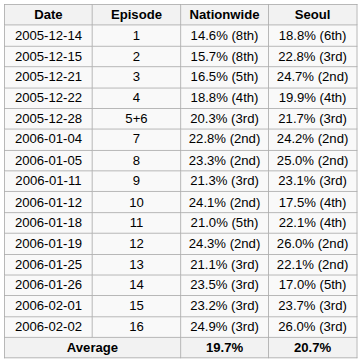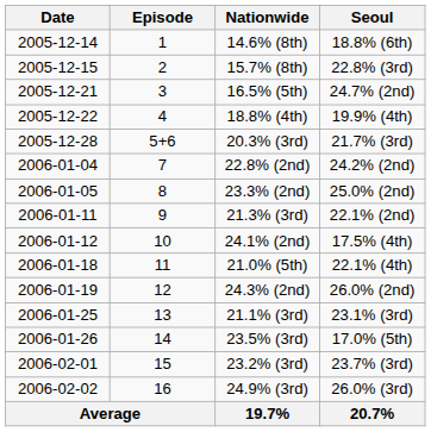21.3% (3rd) | Seoul: 23.1% (3rd) -> 22.1% (2nd)
21.1% (3rd) | Seoul: 22.1% (2nd) -> 23.1% (3rd)
